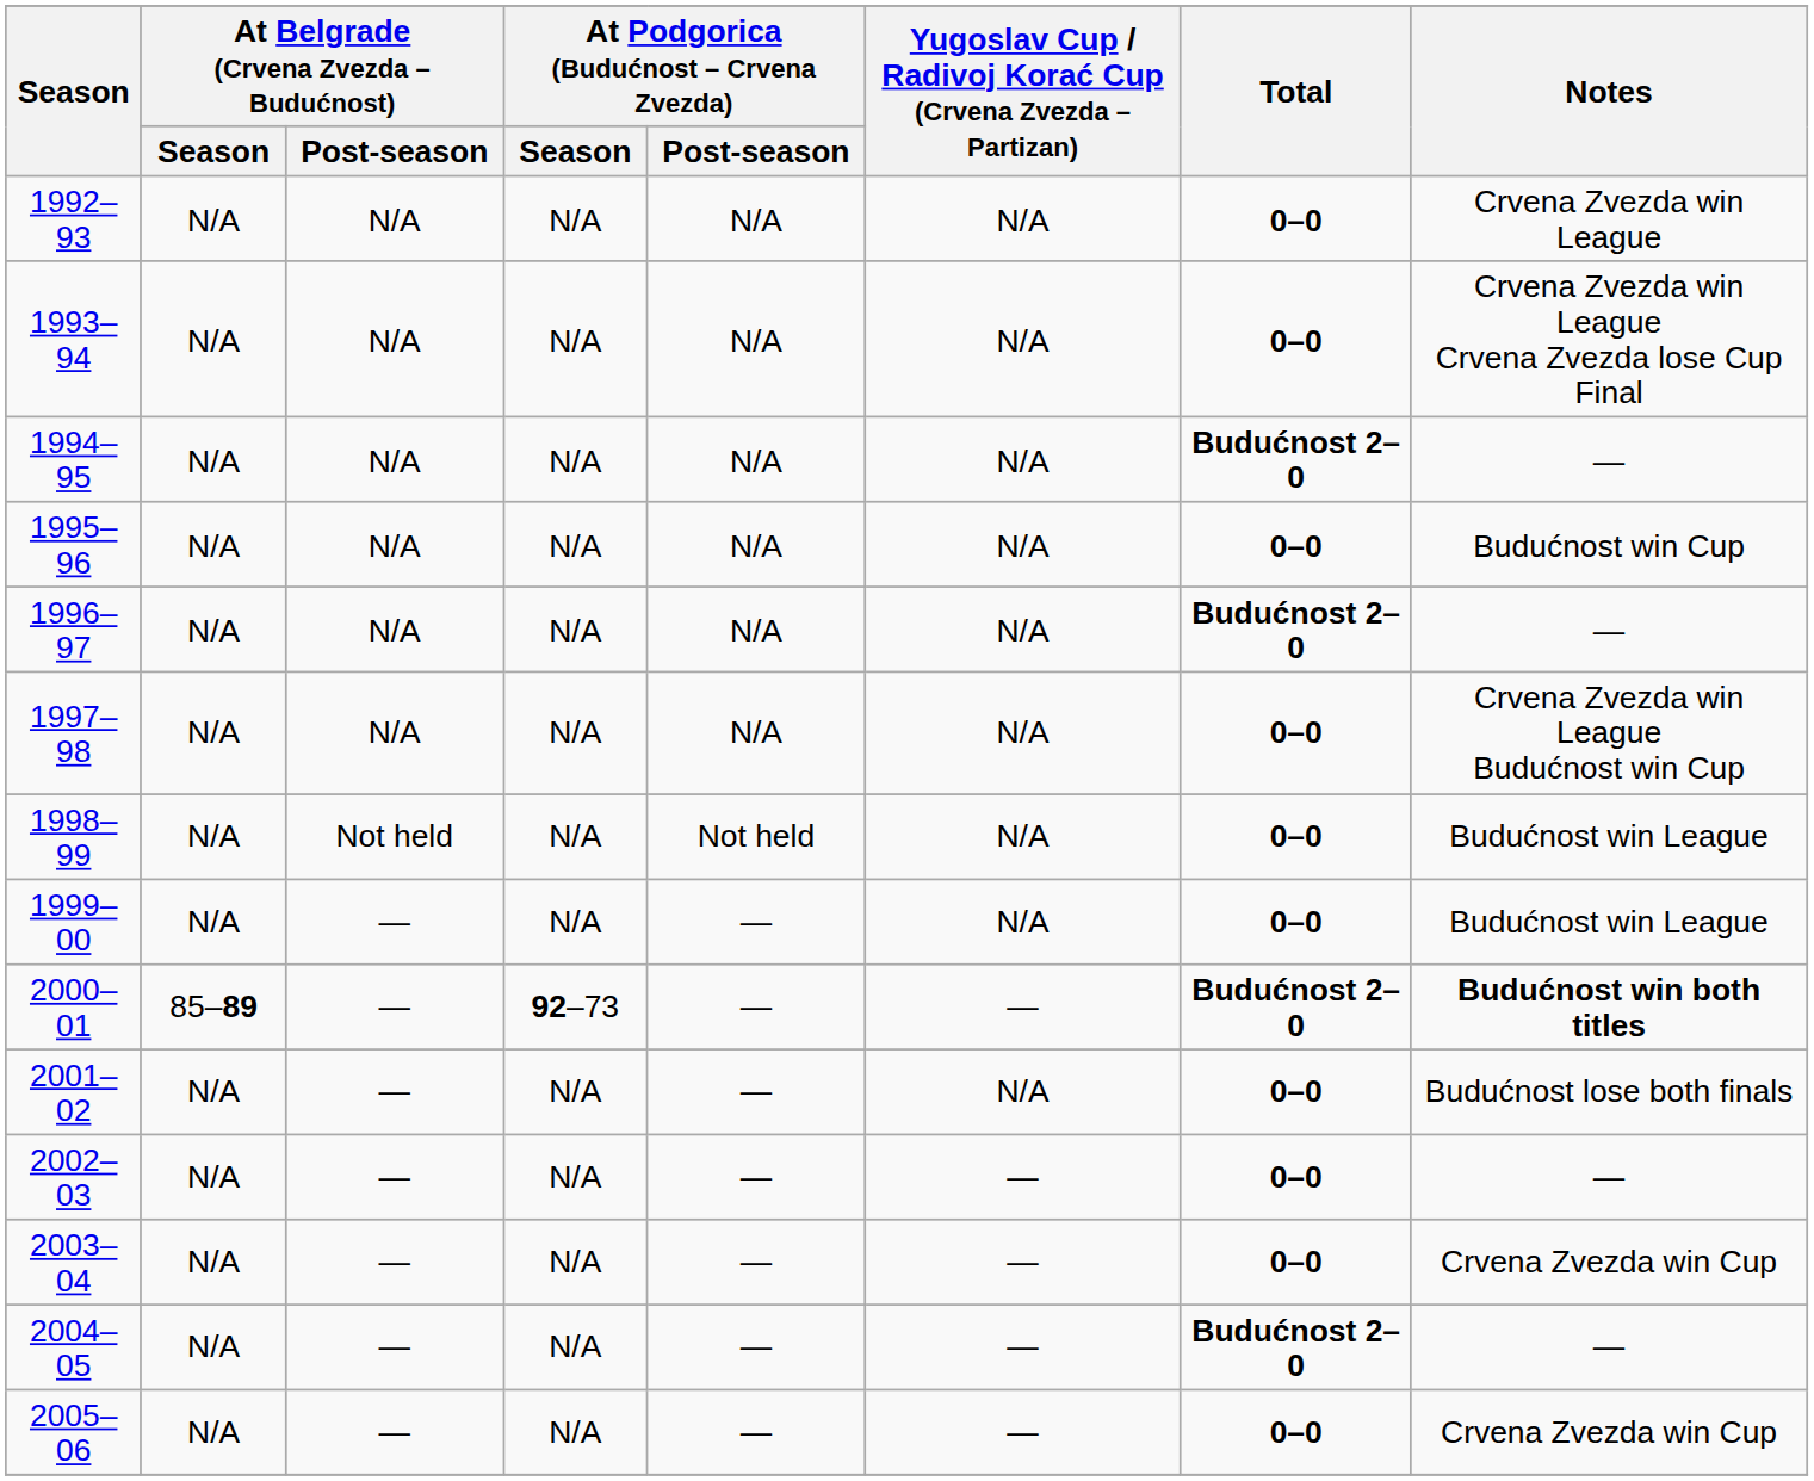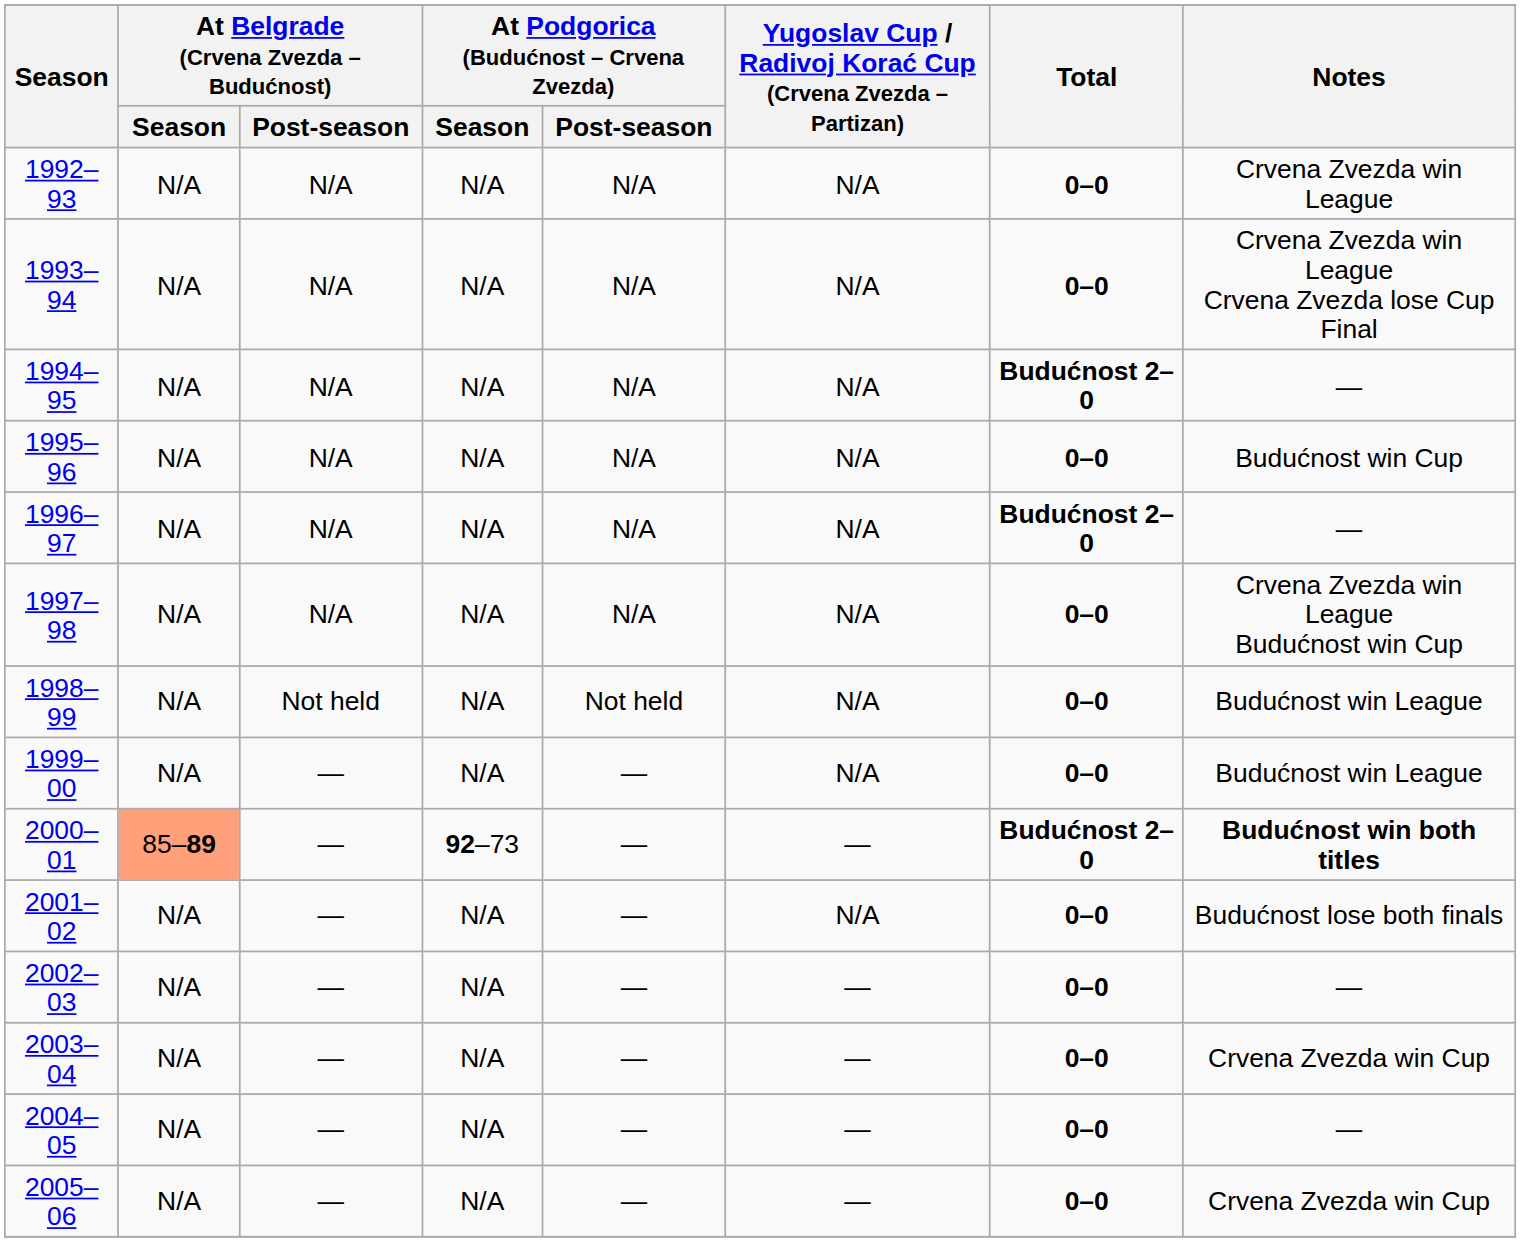2000–01 | At Belgrade (Crvena Zvezda – Budućnost) / Season: no background -> lightsalmon background
2004–05 | Total: Budućnost 2–0 -> 0–0
